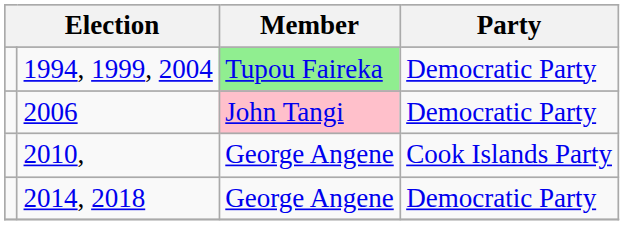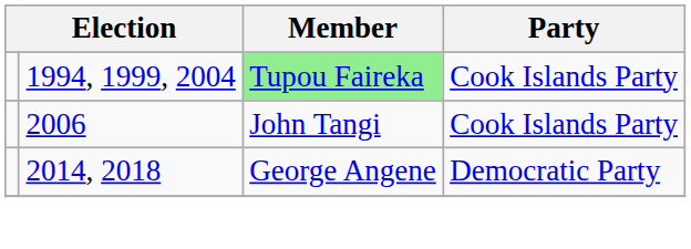1994, 1999, 2004 | Party: Democratic Party -> Cook Islands Party
2006 | Member: pink background -> no background
2006 | Party: Democratic Party -> Cook Islands Party
- row: 2010, | George Angene | Cook Islands Party
